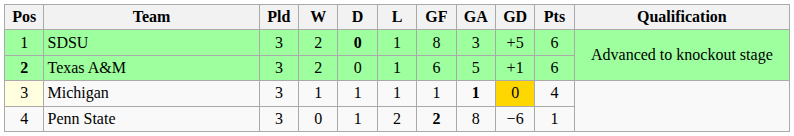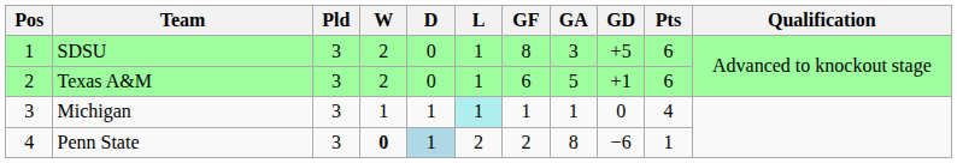SDSU | D: bold -> normal
Texas A&M | Pos: bold -> normal
Michigan | Pos: lightyellow background -> no background
Michigan | L: no background -> paleturquoise background
Michigan | GA: bold -> normal
Michigan | GD: gold background -> no background
Penn State | W: normal -> bold
Penn State | D: no background -> lightblue background
Penn State | GF: bold -> normal
